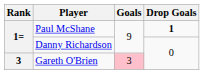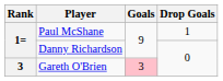Paul McShane | Drop Goals: bold -> normal
